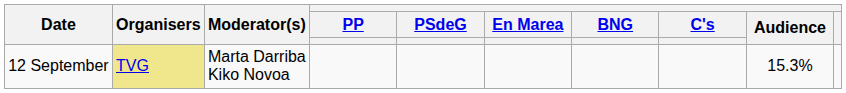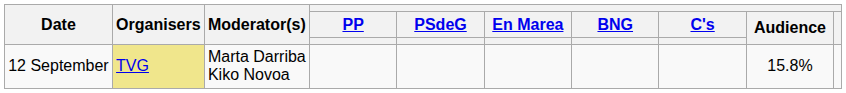12 September | Audience: 15.3% -> 15.8%
